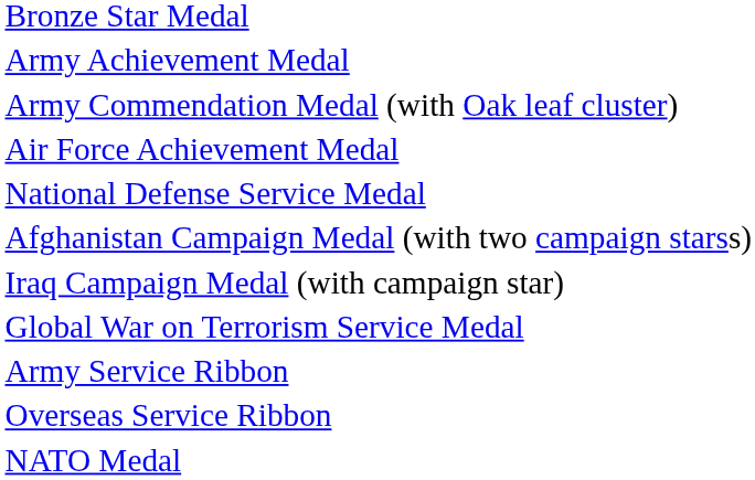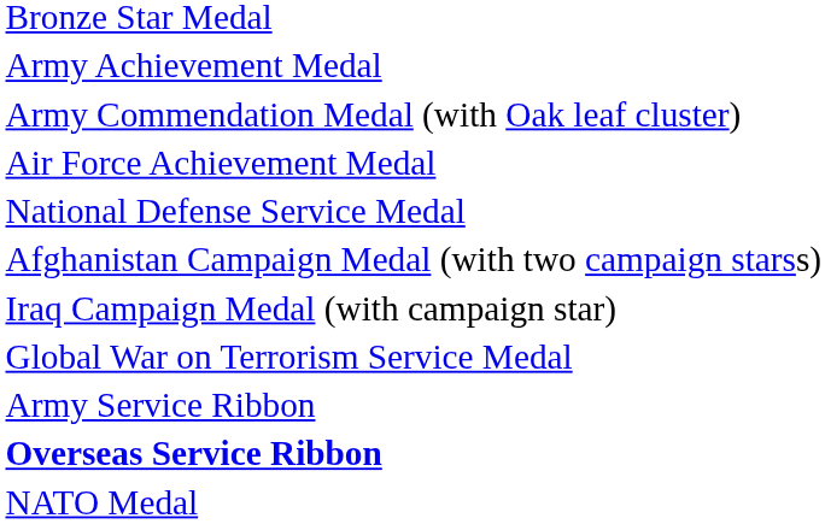row 10 | column 1: normal -> bold
